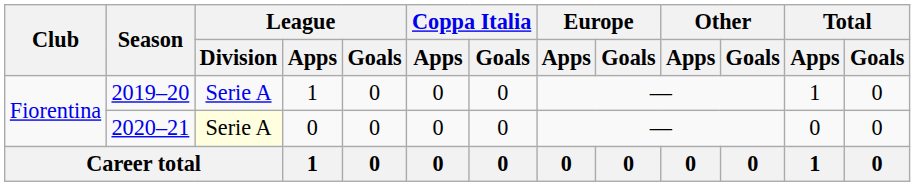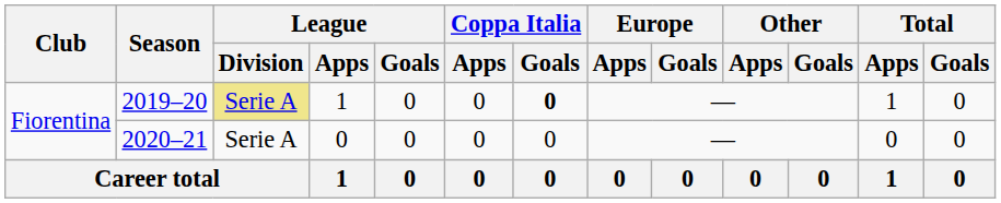2019–20 | League / Division: no background -> khaki background
2019–20 | Coppa Italia / Goals: normal -> bold
2020–21 | League / Division: lightyellow background -> no background
